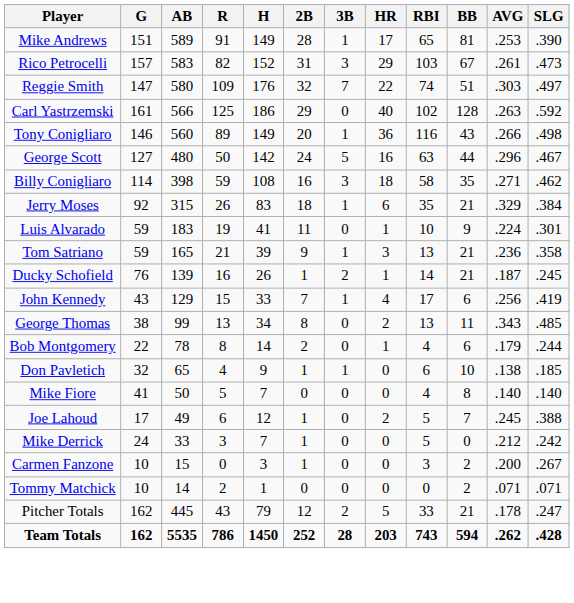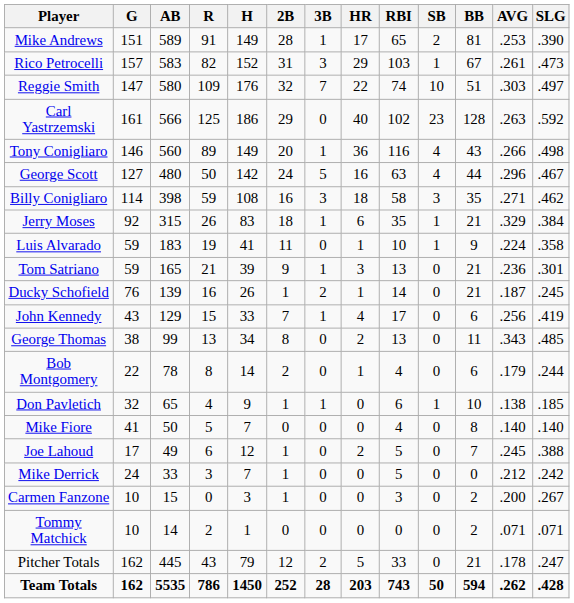+ column: SB | 2 | 1 | 10 | 23 | 4 | 4 | 3 | 1 | 1 | 0 | 0 | 0 | 0 | 0 | 1 | 0 | 0 | 0 | 0 | 0 | 0 | 50
Luis Alvarado | SLG: .301 -> .358
Tom Satriano | SLG: .358 -> .301
